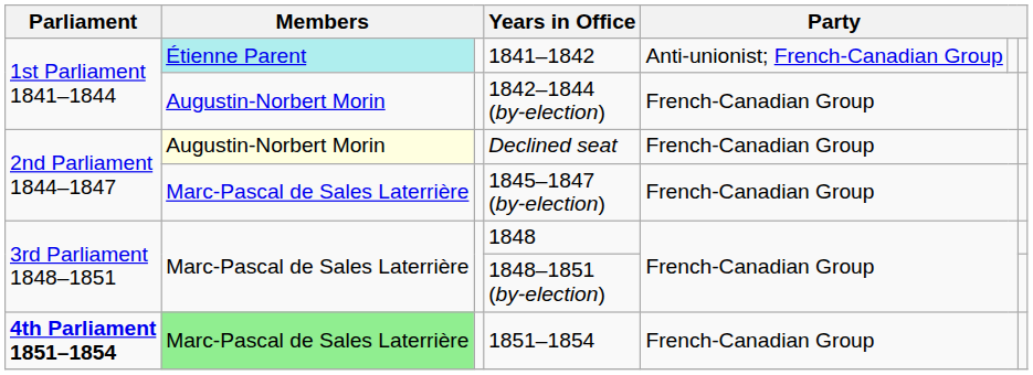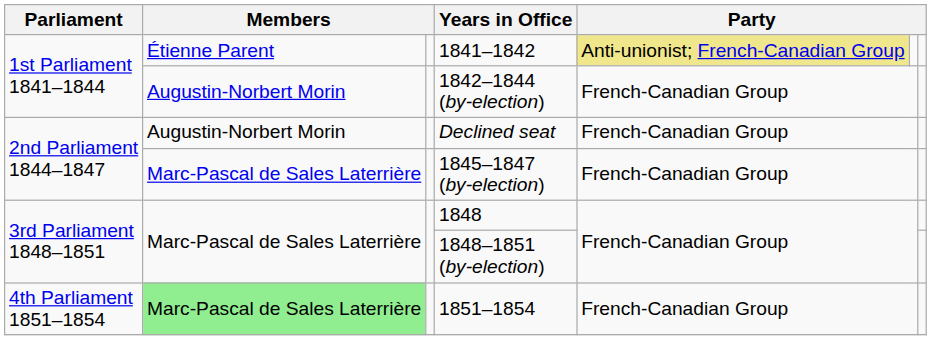1841–1842 | column 2: paleturquoise background -> no background
1841–1842 | column 5: no background -> khaki background
Declined seat | column 2: lightyellow background -> no background
1851–1854 | Parliament: bold -> normal
